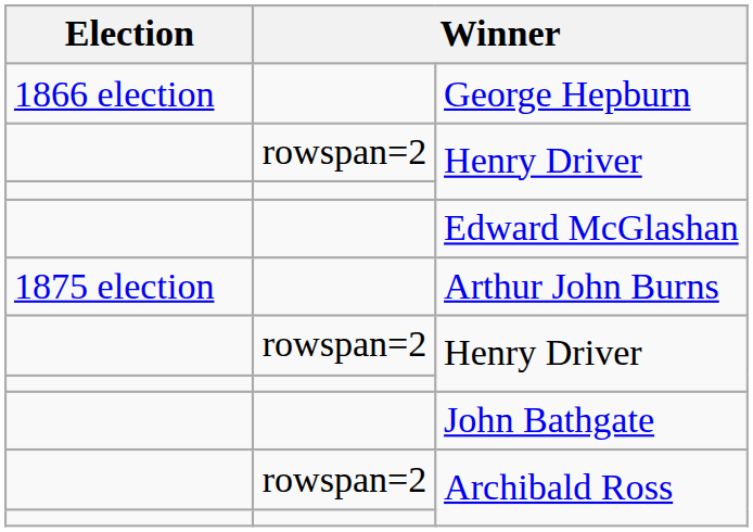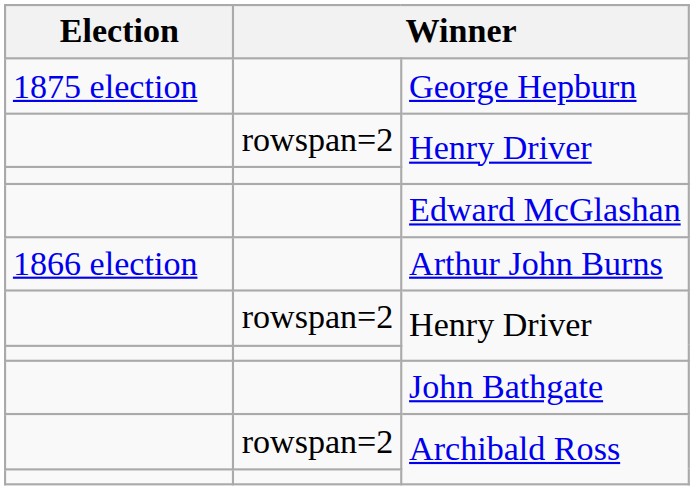George Hepburn | Election: 1866 election -> 1875 election
Arthur John Burns | Election: 1875 election -> 1866 election
